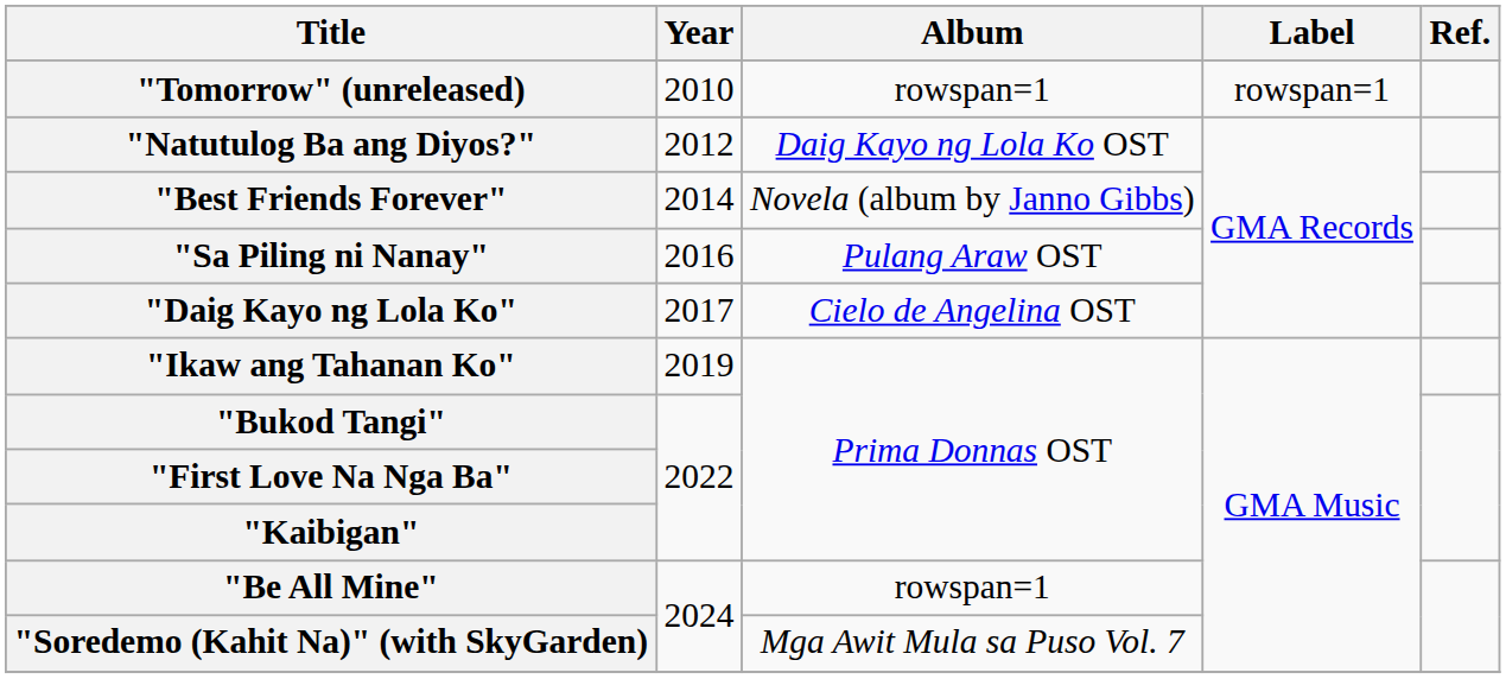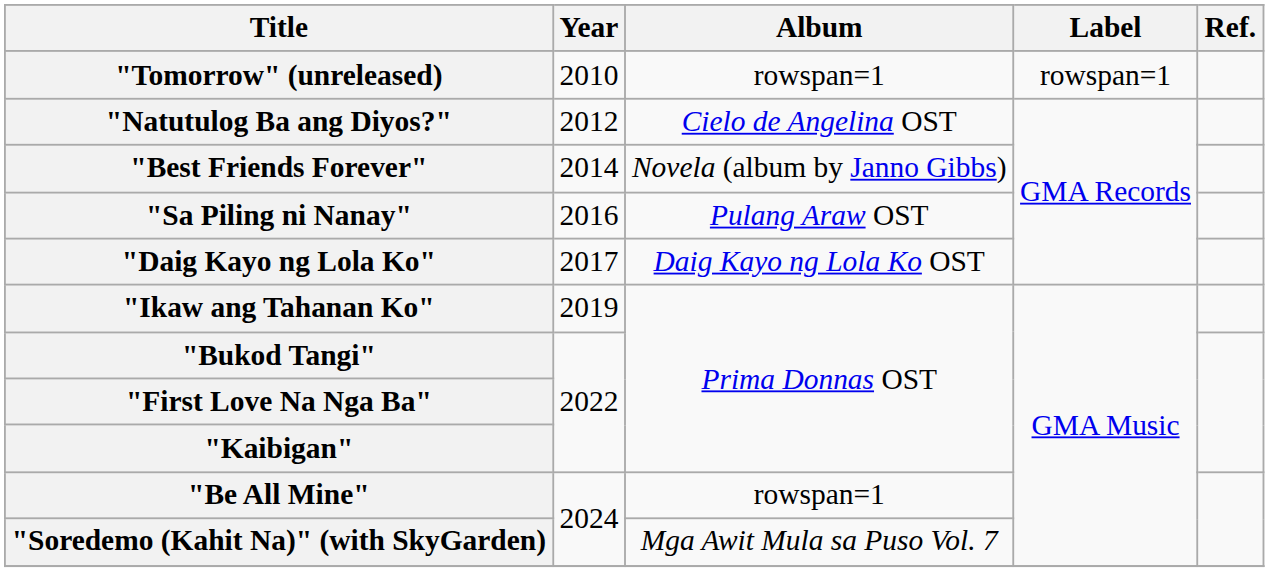"Natutulog Ba ang Diyos?" | Album: Daig Kayo ng Lola Ko OST -> Cielo de Angelina OST
"Daig Kayo ng Lola Ko" | Album: Cielo de Angelina OST -> Daig Kayo ng Lola Ko OST
